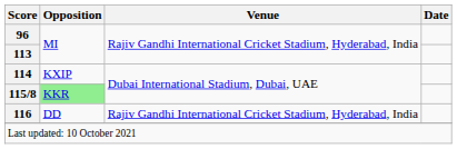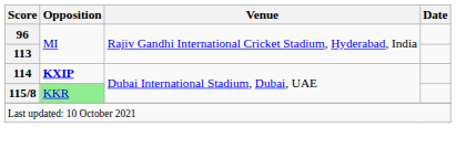114 | Opposition: normal -> bold
- row: 116 | DD | Rajiv Gandhi International Cricket Stadium, Hyderabad, India
